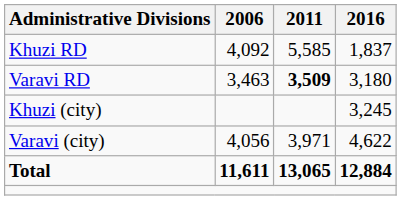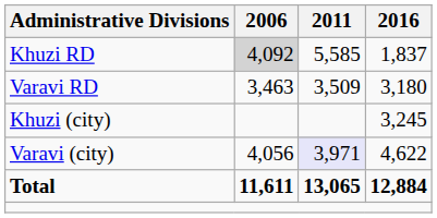Khuzi RD | 2006: no background -> lightgrey background
Varavi RD | 2011: bold -> normal
Varavi (city) | 2011: no background -> lavender background
